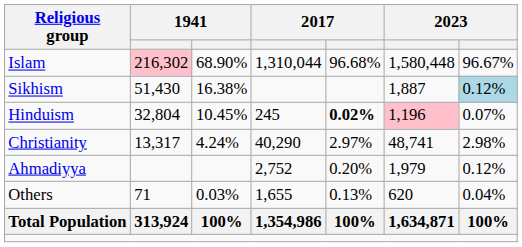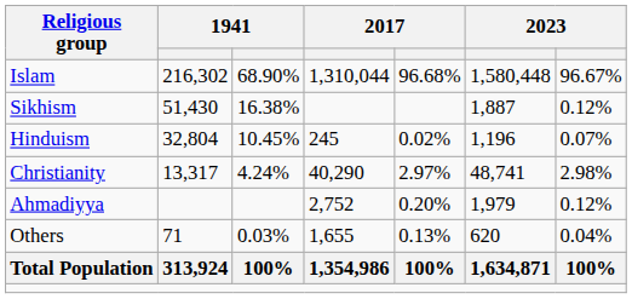Islam | column 2: pink background -> no background
Sikhism | column 7: lightblue background -> no background
Hinduism | column 5: bold -> normal
Hinduism | column 6: pink background -> no background
